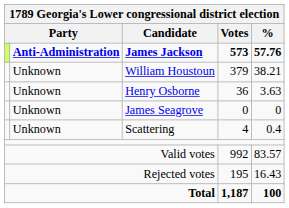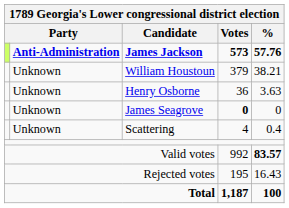James Seagrove | 1789 Georgia's Lower congressional district election / Votes: normal -> bold
Valid votes | 1789 Georgia's Lower congressional district election / %: normal -> bold
